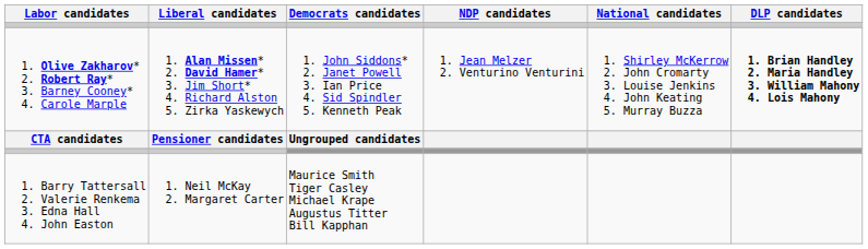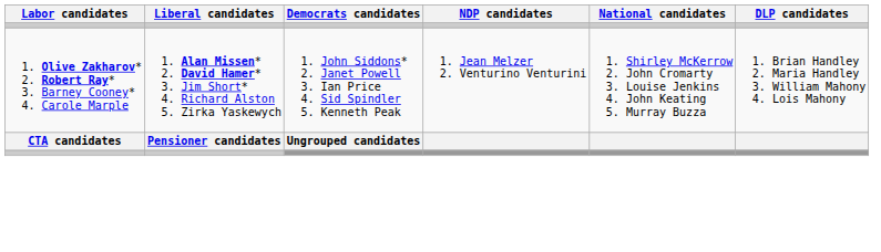Olive Zakharov* Robert Ray* Barney Cooney* Carole Marple | DLP candidates: bold -> normal
- row: Barry Tattersall Valerie Renkema Edna Hall John Easton | Neil McKay Margaret Carter | Maurice Smith Tiger Casley Michael Krape Augustus Titter Bill Kapphan
